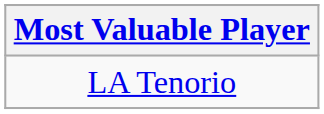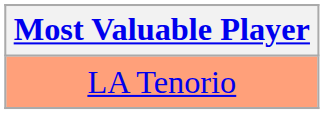row 2 | column 1: no background -> lightsalmon background
